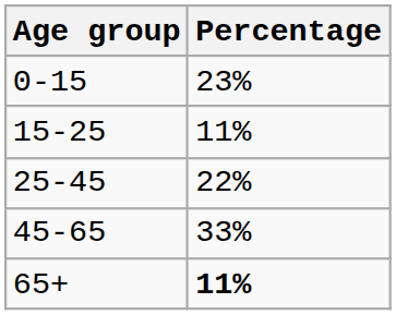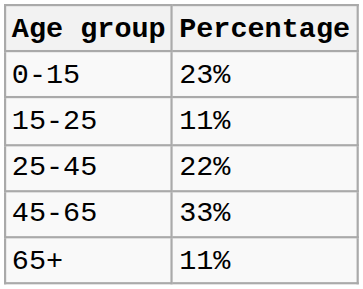65+ | Percentage: bold -> normal
